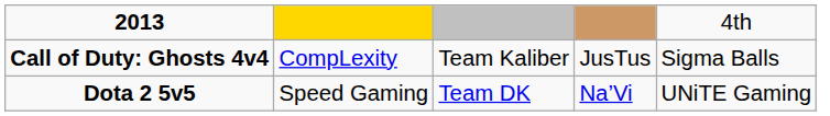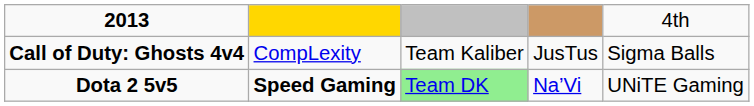Dota 2 5v5 | column 2: normal -> bold
Dota 2 5v5 | column 3: no background -> lightgreen background
